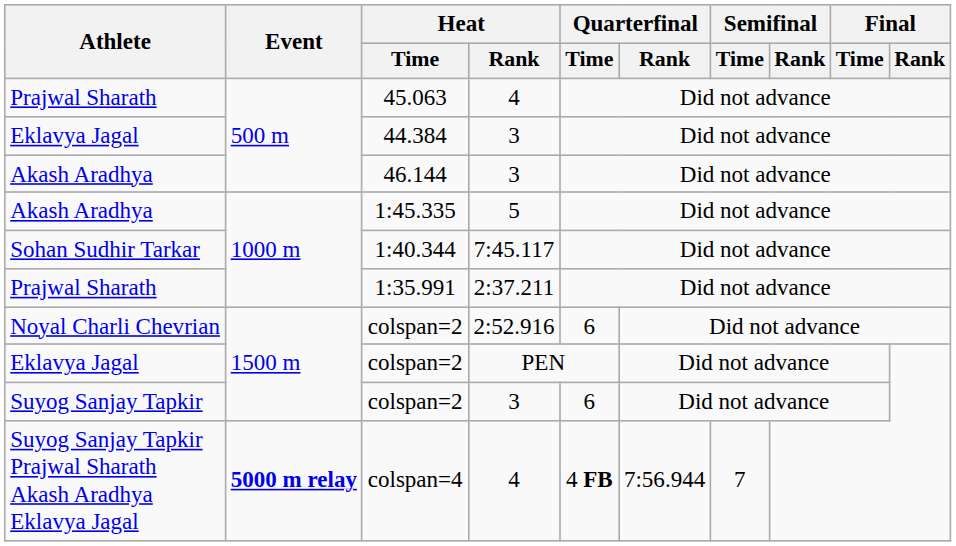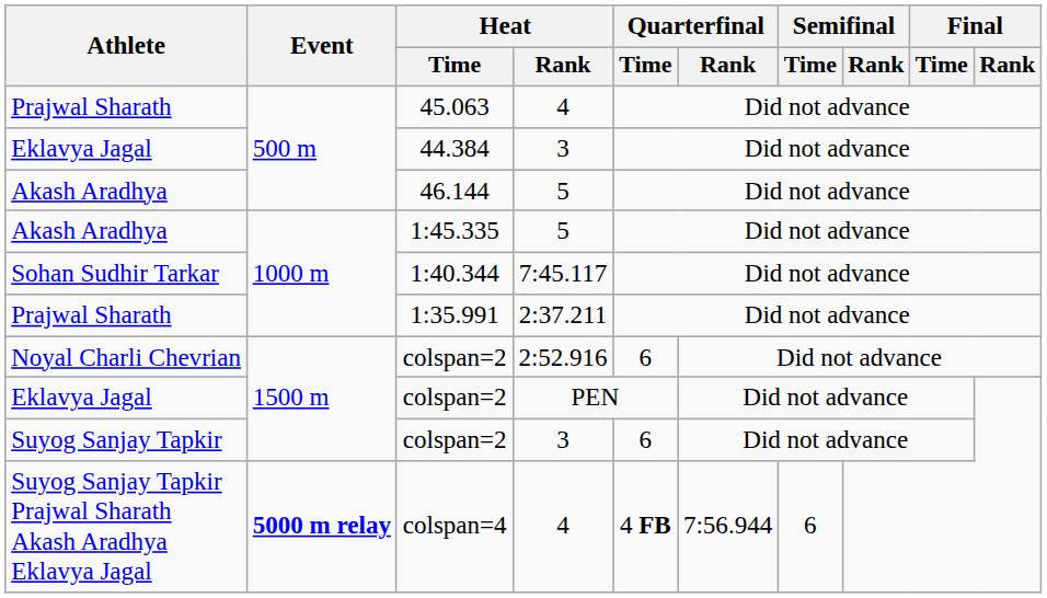46.144 | Heat / Rank: 3 -> 5
colspan=4 | Semifinal / Time: 7 -> 6
